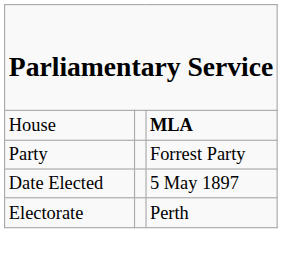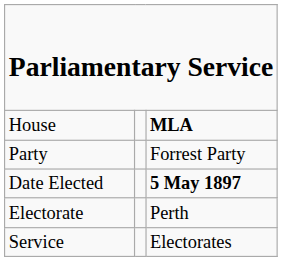Date Elected | column 3: normal -> bold
+ row: Service | Electorates
